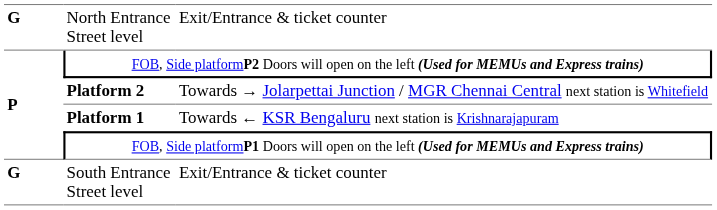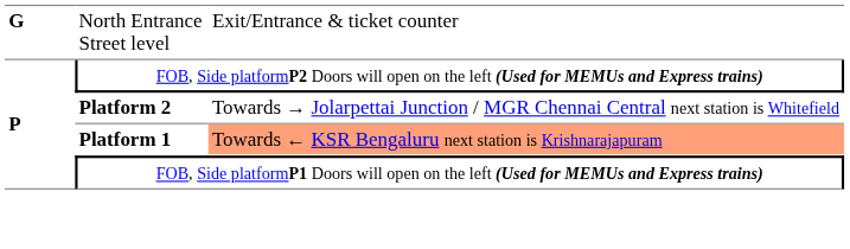Platform 1 | column 3: no background -> lightsalmon background
- row: G | South Entrance Street level | Exit/Entrance & ticket counter
